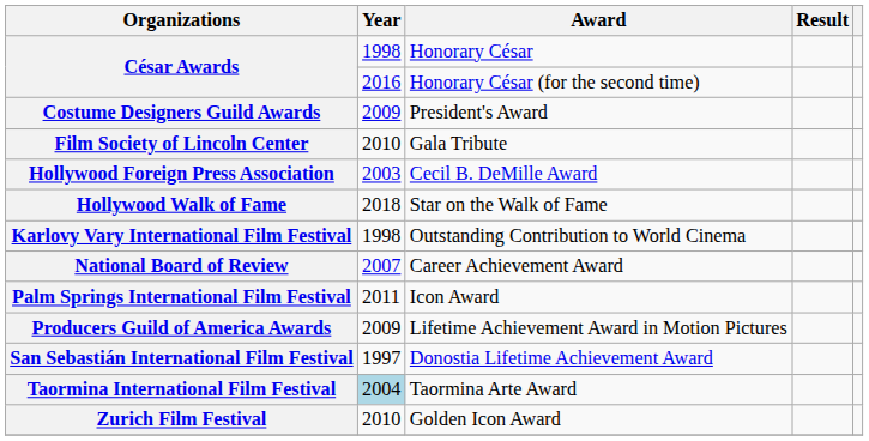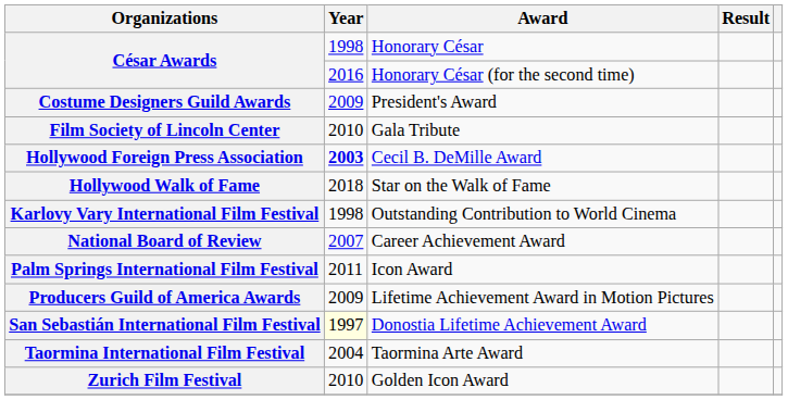Hollywood Foreign Press Association | Year: normal -> bold
San Sebastián International Film Festival | Year: no background -> lightyellow background
Taormina International Film Festival | Year: lightblue background -> no background
